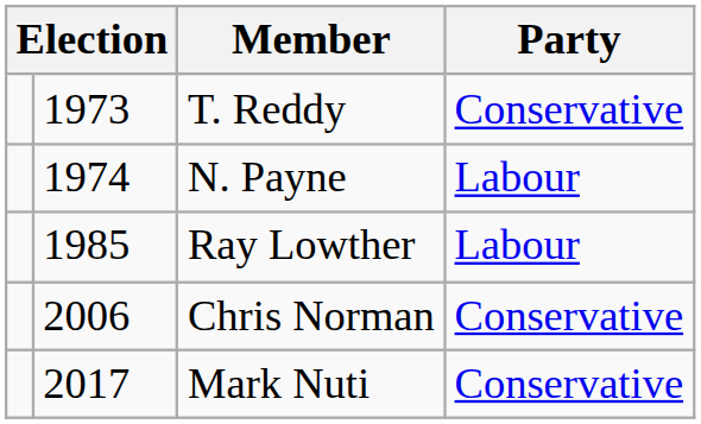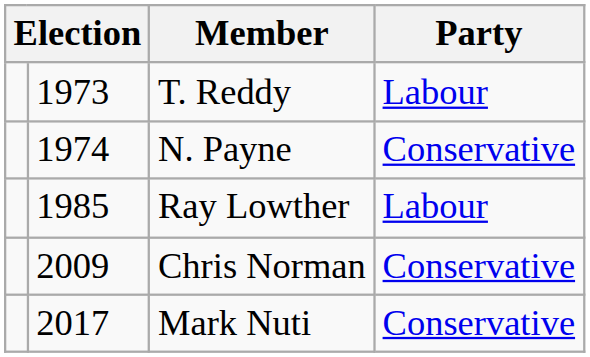T. Reddy | Party: Conservative -> Labour
N. Payne | Party: Labour -> Conservative
Chris Norman | column 2: 2006 -> 2009
